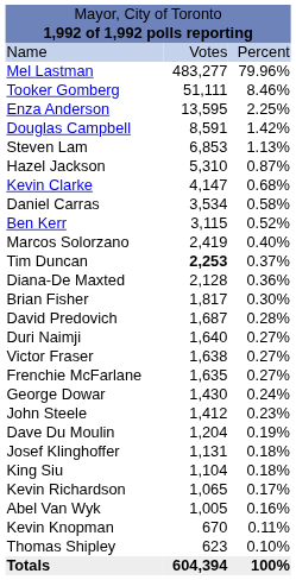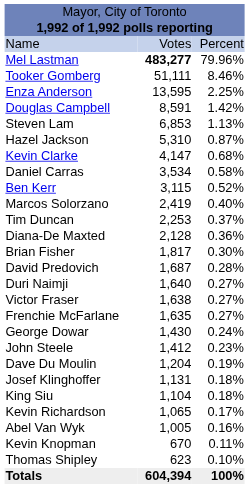Mel Lastman | column 2: normal -> bold
Tim Duncan | column 2: bold -> normal
